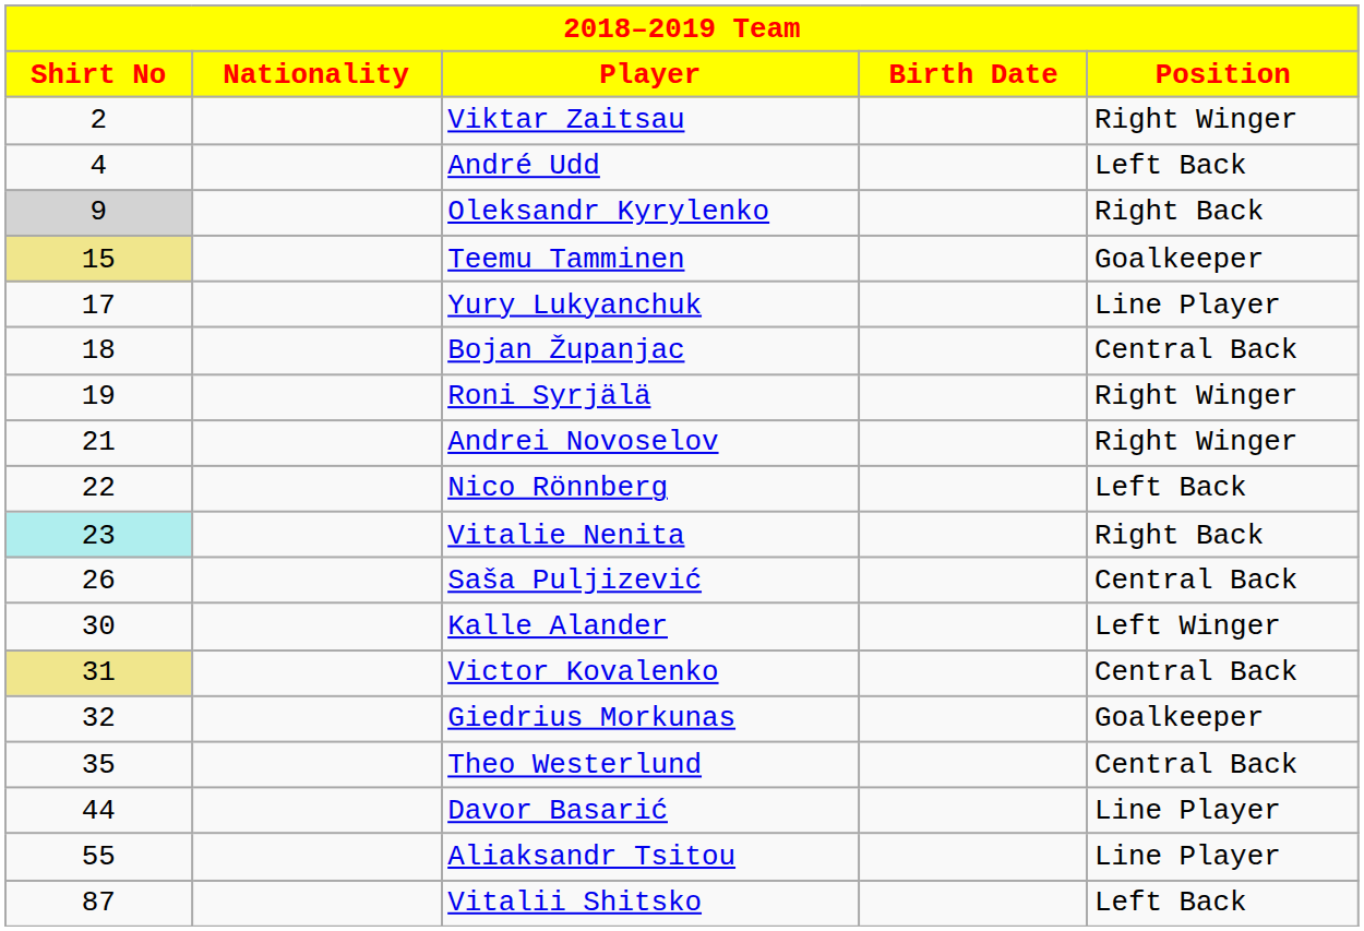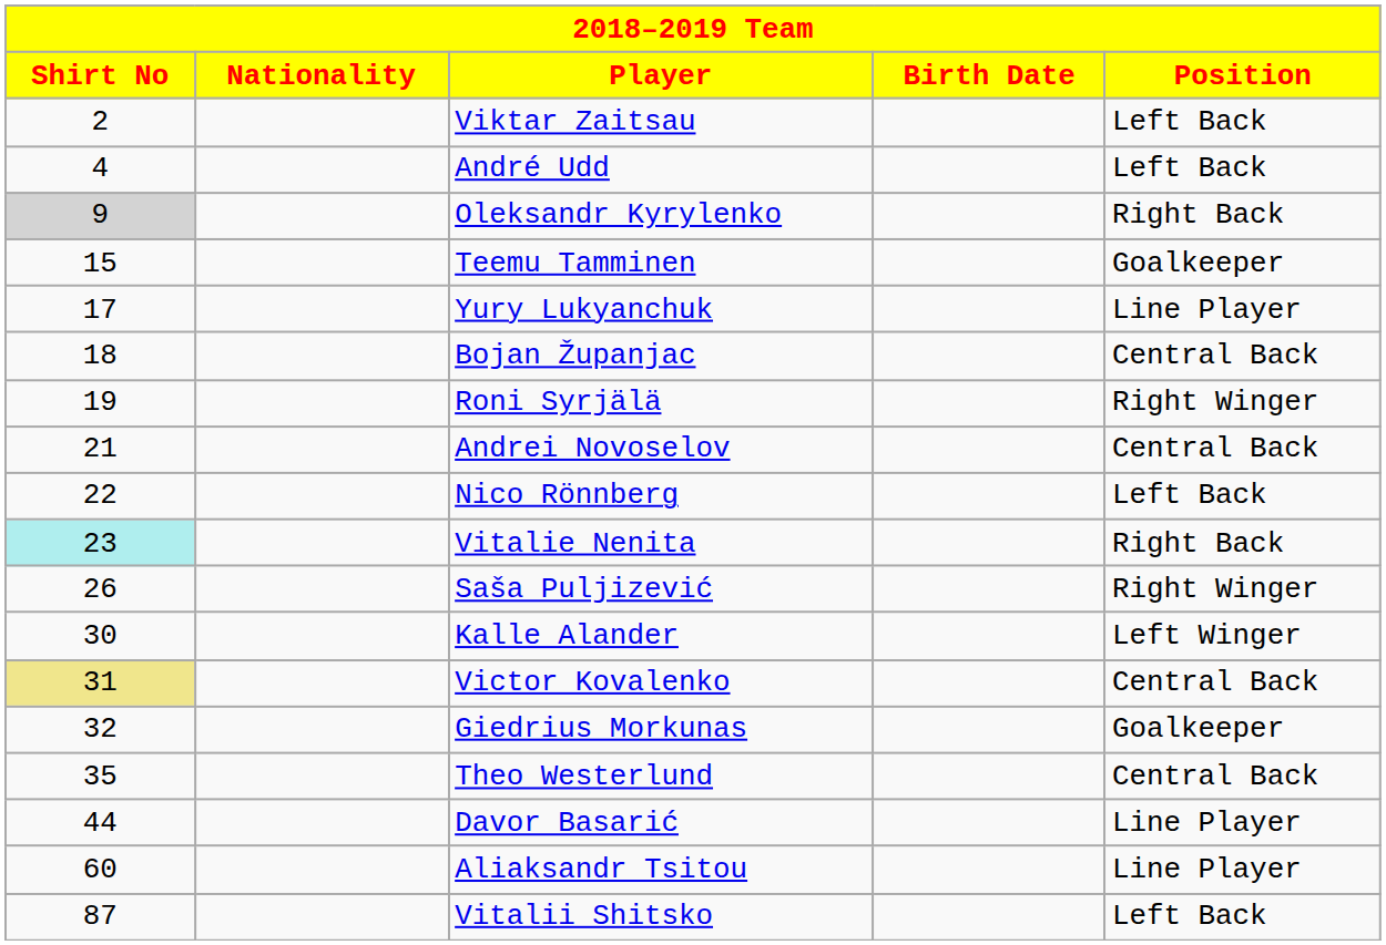Viktar Zaitsau | Position: Right Winger -> Left Back
Teemu Tamminen | Shirt No: khaki background -> no background
Andrei Novoselov | Position: Right Winger -> Central Back
Saša Puljizević | Position: Central Back -> Right Winger
Aliaksandr Tsitou | Shirt No: 55 -> 60
